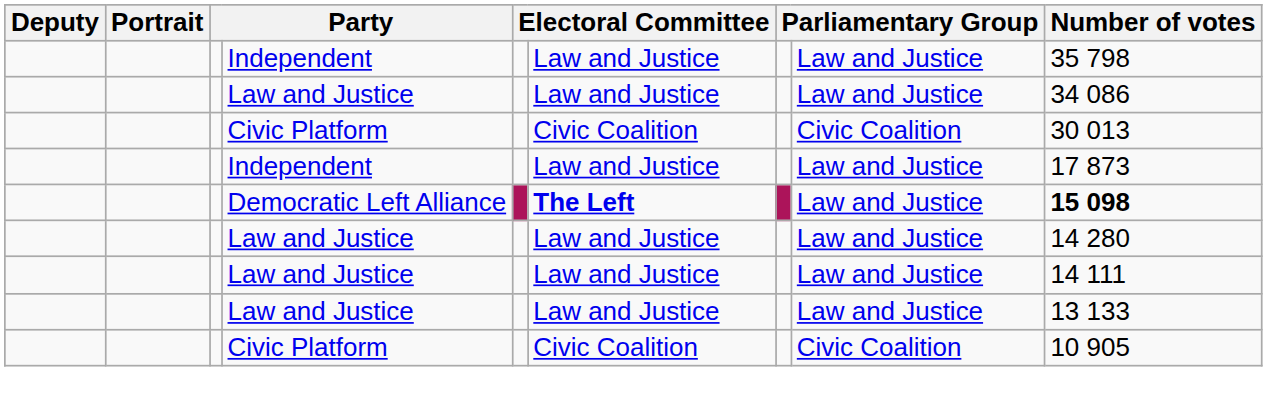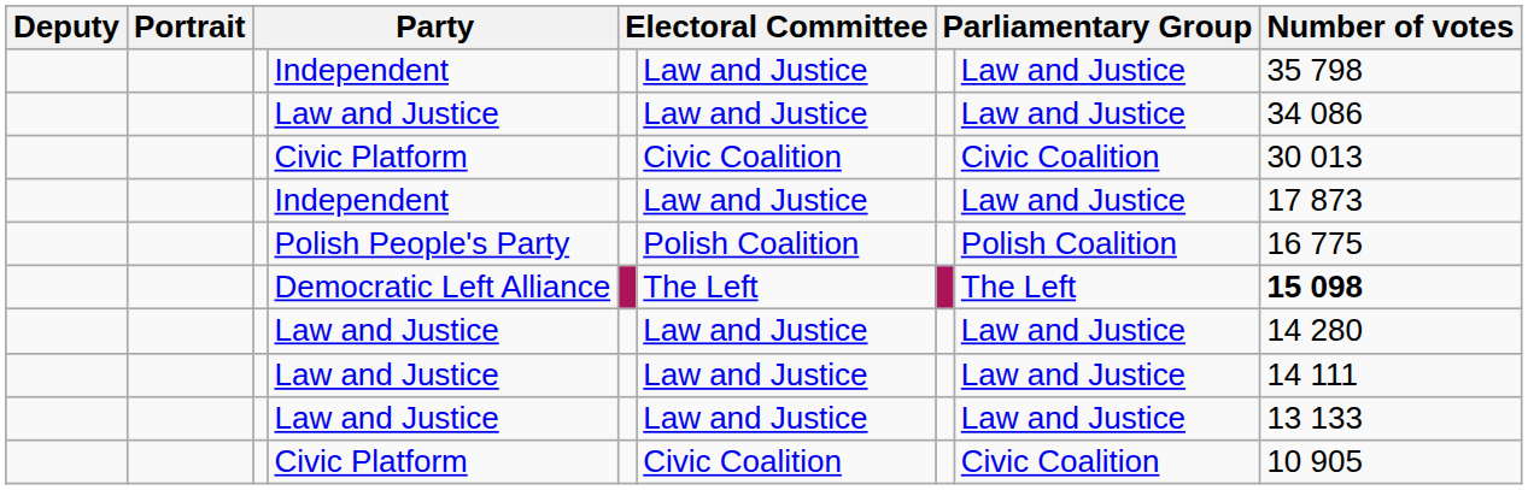+ row: Polish People's Party | Polish Coalition | Polish Coalition | 16 775
Democratic Left Alliance | column 6: bold -> normal
Democratic Left Alliance | column 8: Law and Justice -> The Left
